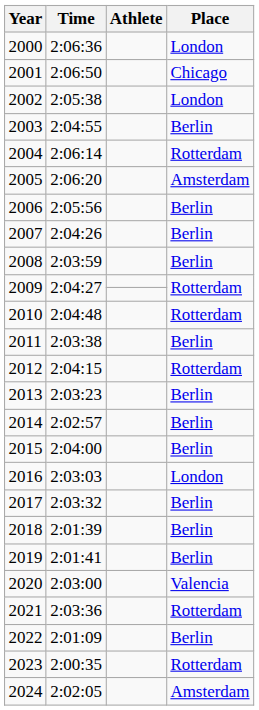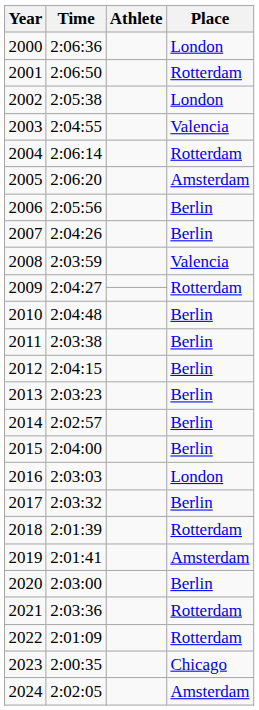2001 | Place: Chicago -> Rotterdam
2003 | Place: Berlin -> Valencia
2008 | Place: Berlin -> Valencia
2010 | Place: Rotterdam -> Berlin
2012 | Place: Rotterdam -> Berlin
2018 | Place: Berlin -> Rotterdam
2019 | Place: Berlin -> Amsterdam
2020 | Place: Valencia -> Berlin
2022 | Place: Berlin -> Rotterdam
2023 | Place: Rotterdam -> Chicago
